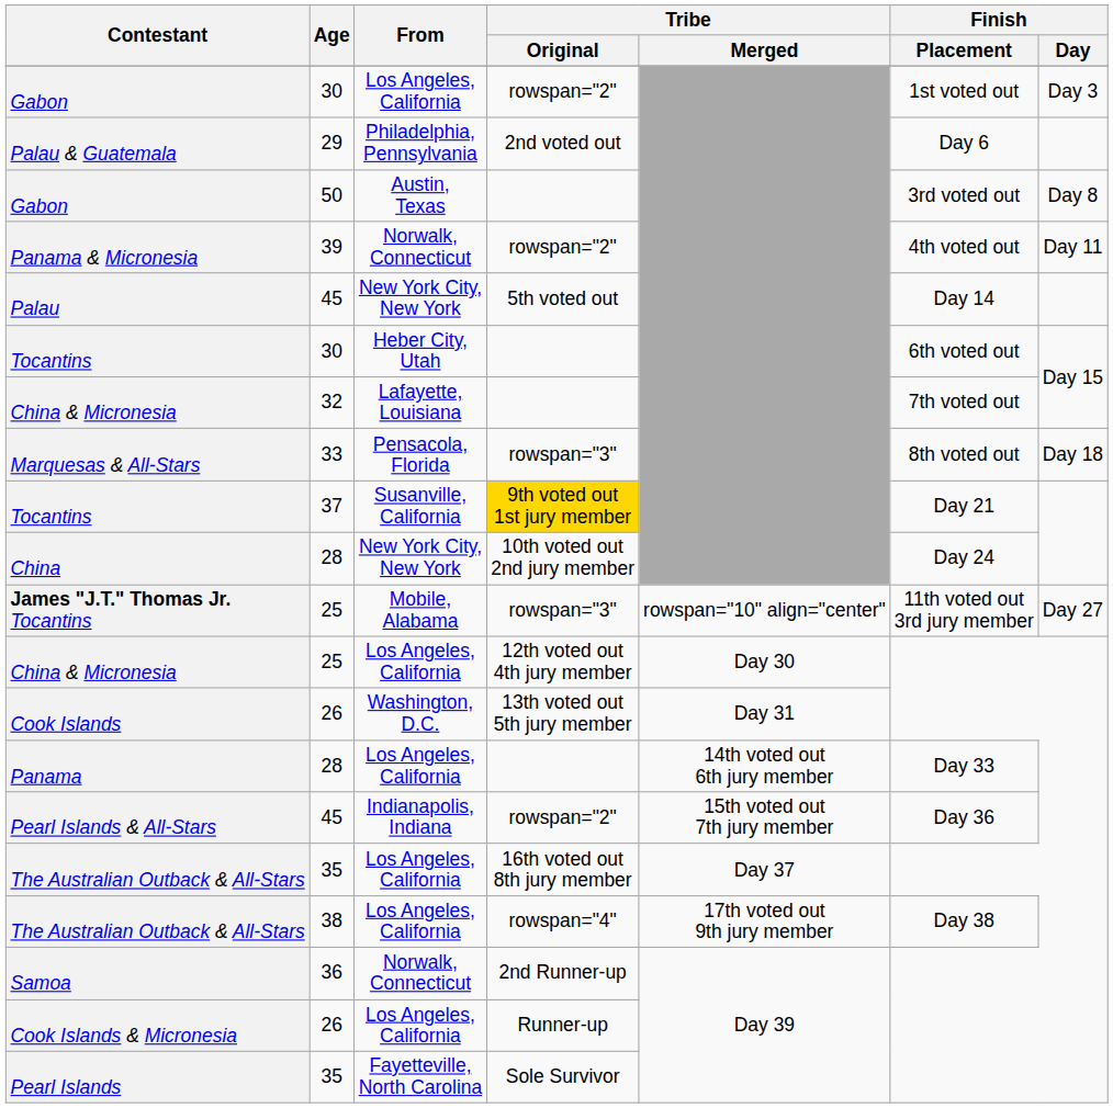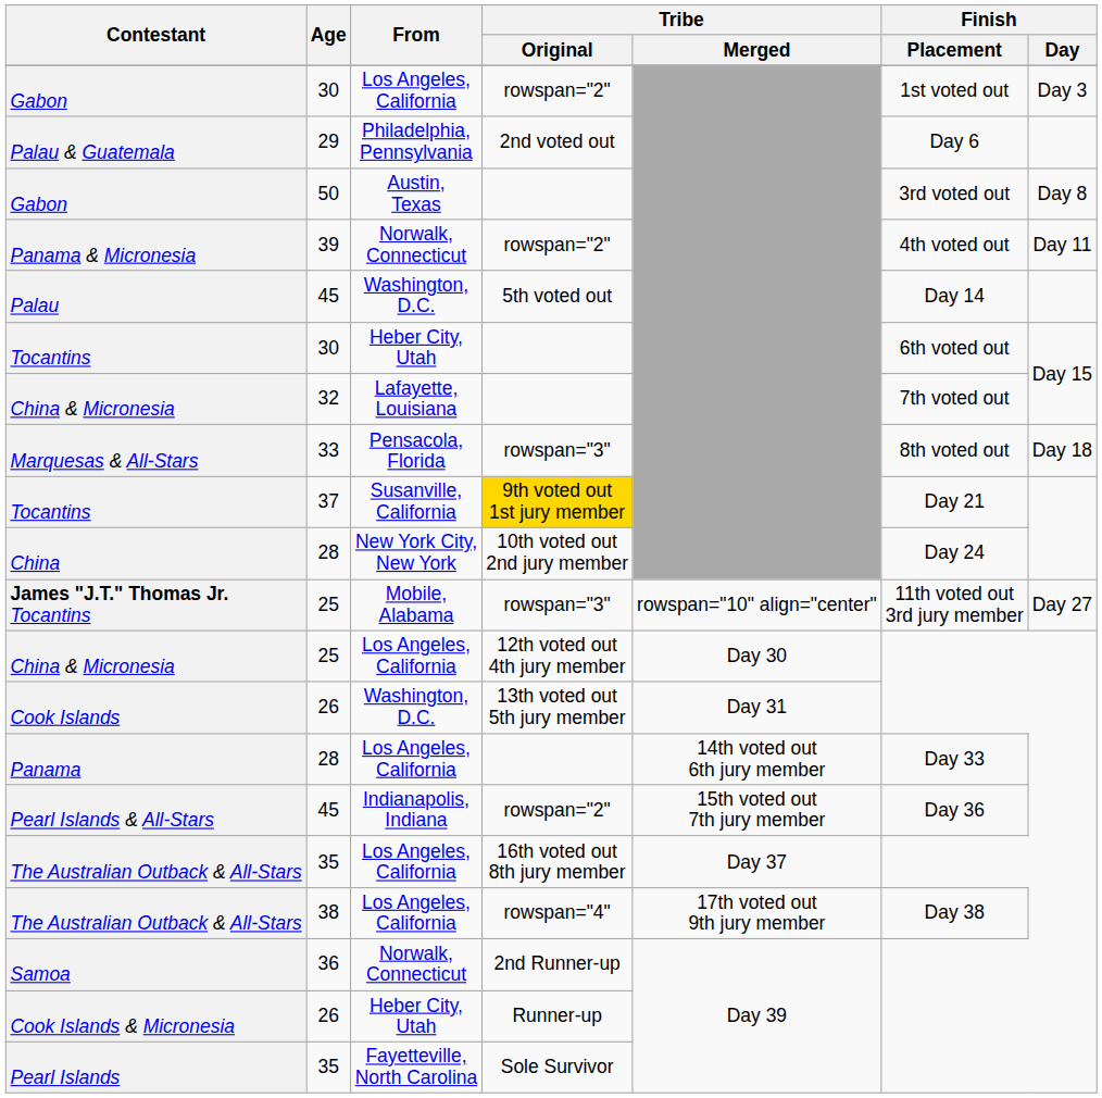Palau | From: New York City, New York -> Washington, D.C.
Cook Islands & Micronesia | From: Los Angeles, California -> Heber City, Utah
